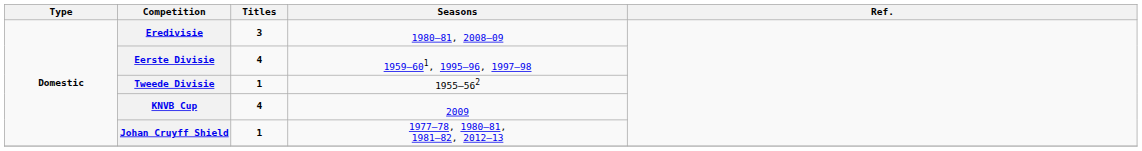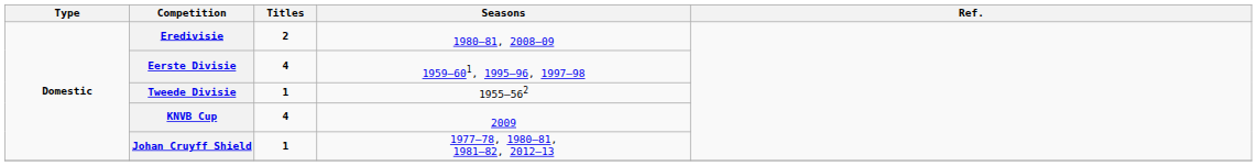Eredivisie | Titles: 3 -> 2
